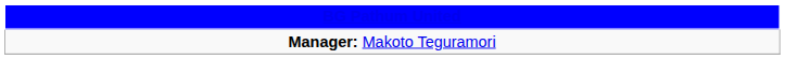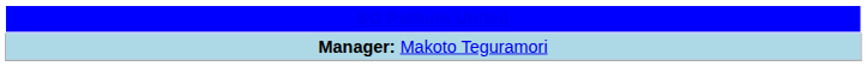Manager: Makoto Teguramori | column 1: no background -> lightblue background
